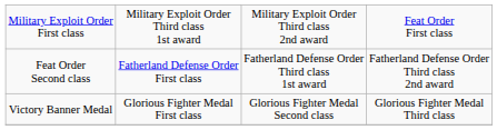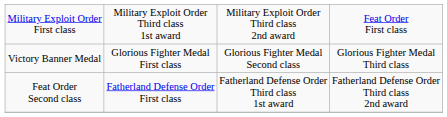rows swapped: Feat Order Second class <-> Victory Banner Medal
